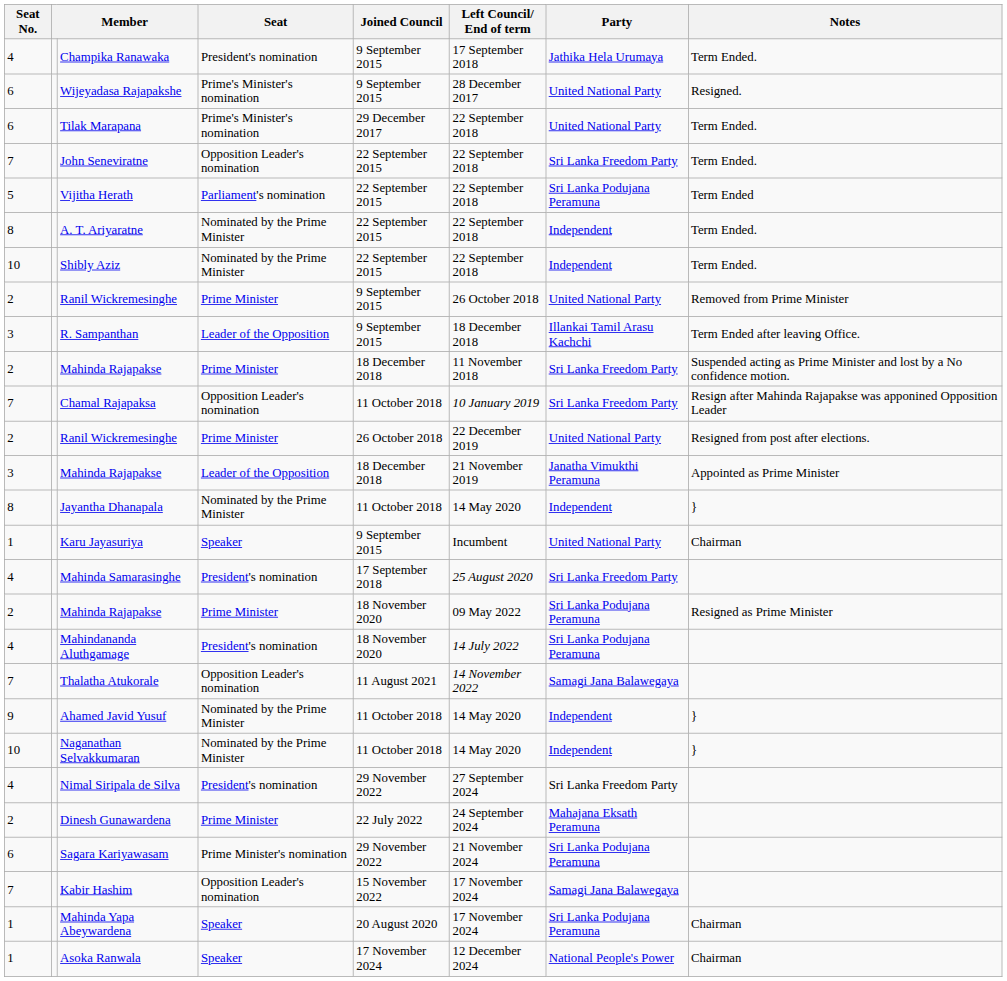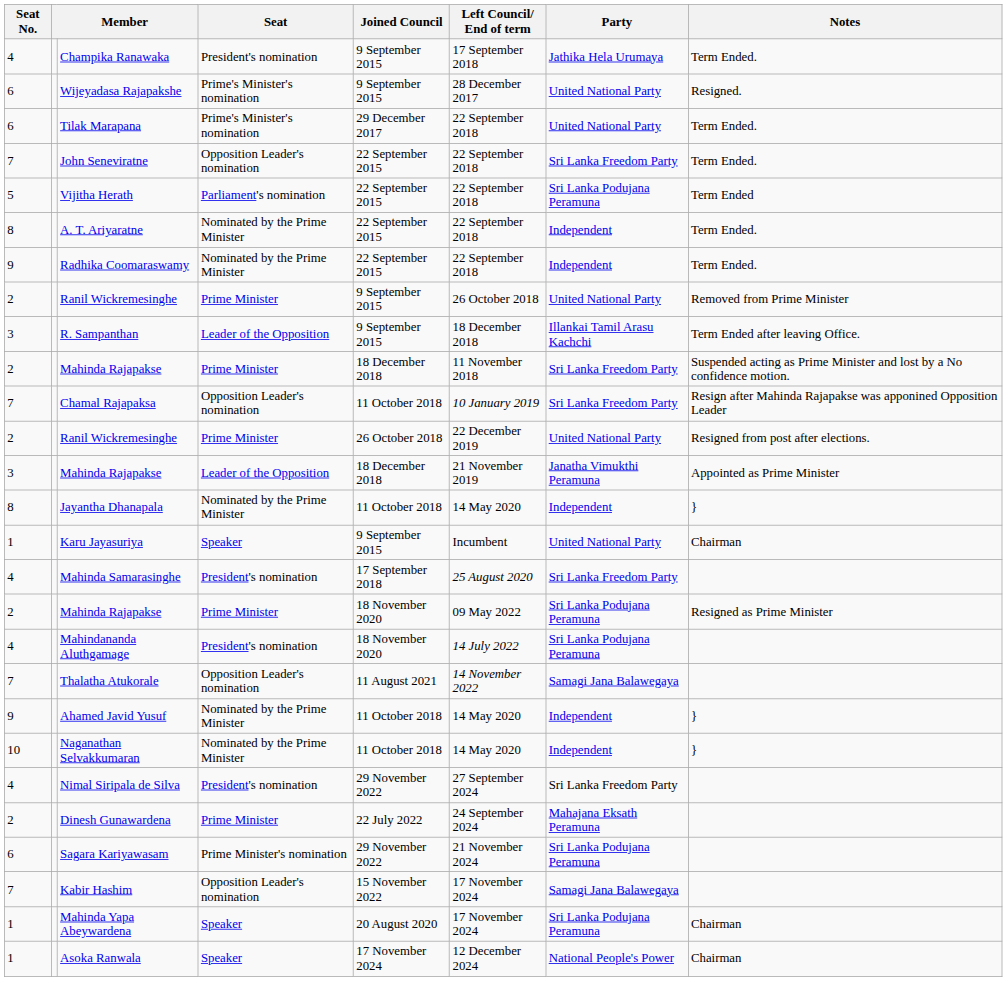+ row: 9 | Radhika Coomaraswamy | Nominated by the Prime Minister | 22 September 2015 | 22 September 2018 | Independent | Term Ended.
- row: 10 | Shibly Aziz | Nominated by the Prime Minister | 22 September 2015 | 22 September 2018 | Independent | Term Ended.
